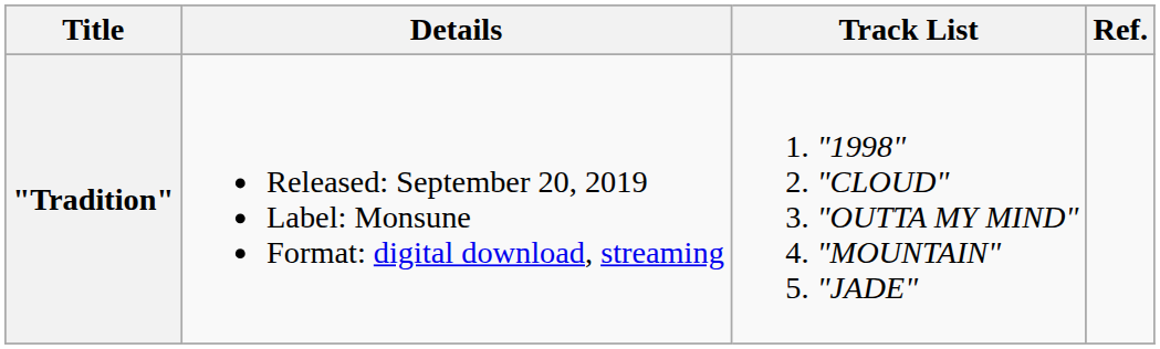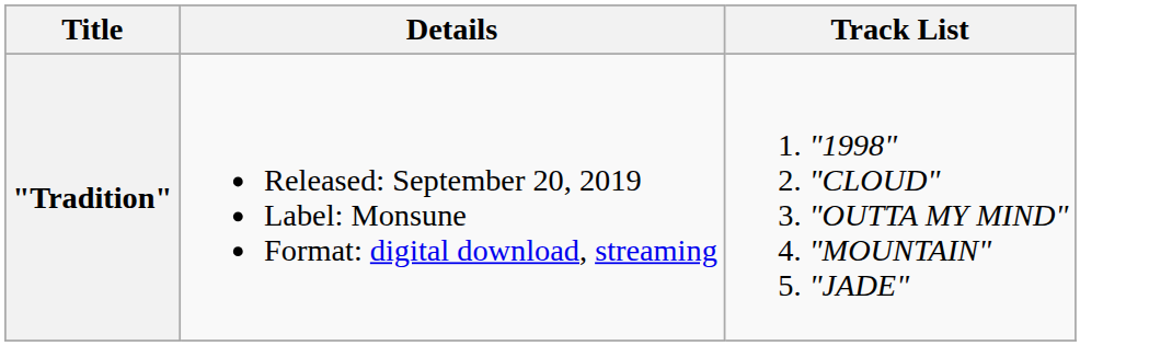- column: Ref.
